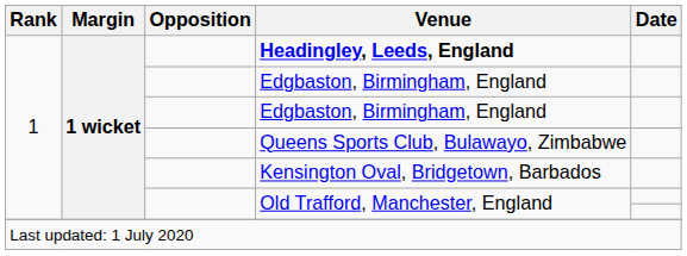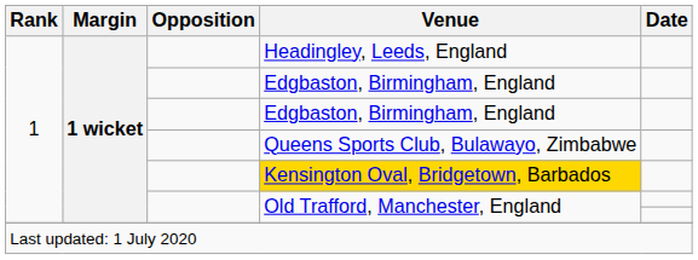Headingley, Leeds, England | Venue: bold -> normal
Kensington Oval, Bridgetown, Barbados | Venue: no background -> gold background
